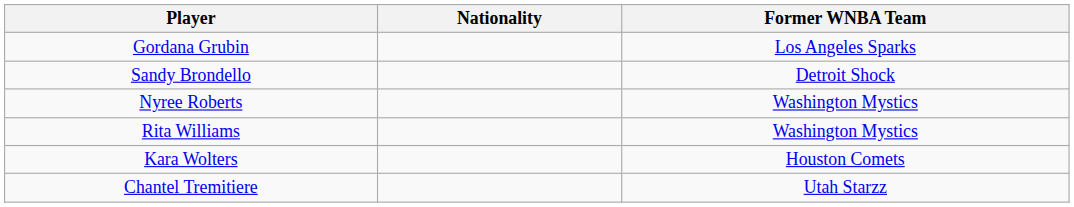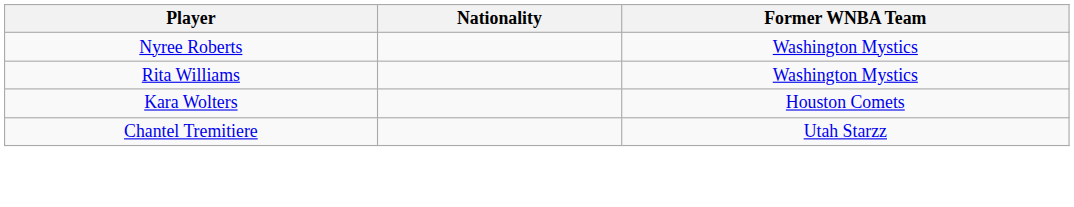- row: Gordana Grubin | Los Angeles Sparks
- row: Sandy Brondello | Detroit Shock
